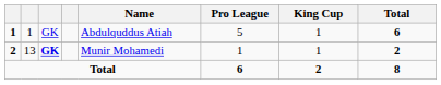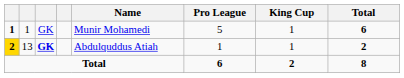row 2 | Name: Abdulquddus Atiah -> Munir Mohamedi
row 3 | column 1: no background -> gold background
row 3 | Name: Munir Mohamedi -> Abdulquddus Atiah
